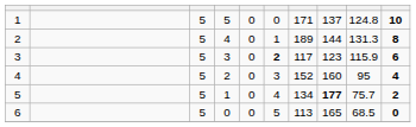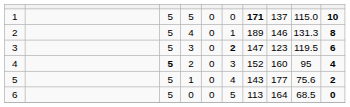row 2 | column 7: normal -> bold
row 2 | column 9: 124.8 -> 115.0
row 3 | column 8: 144 -> 146
row 4 | column 7: 117 -> 147
row 4 | column 9: 115.9 -> 119.5
row 5 | column 3: normal -> bold
row 6 | column 7: 134 -> 143
row 6 | column 8: bold -> normal
row 6 | column 9: 75.7 -> 75.6
row 7 | column 8: 165 -> 164
